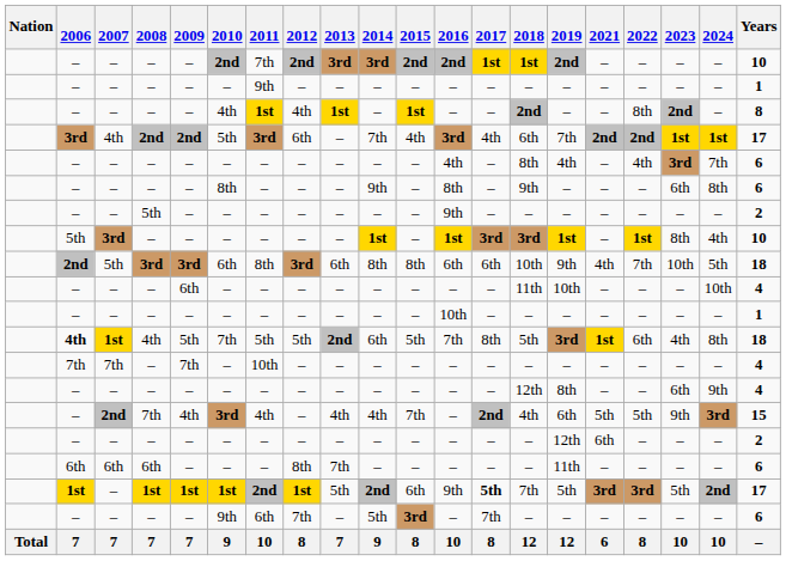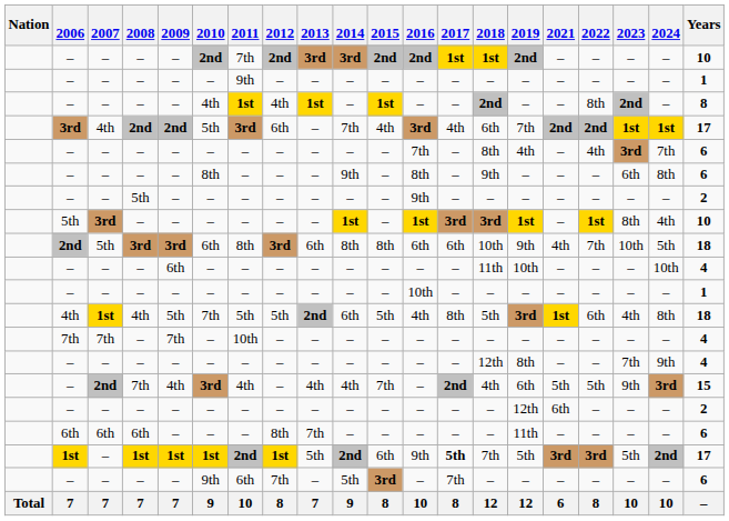row 6 | 2016: 4th -> 7th
row 13 | 2006: bold -> normal
row 13 | 2016: 7th -> 4th
row 15 | 2023: 6th -> 7th
